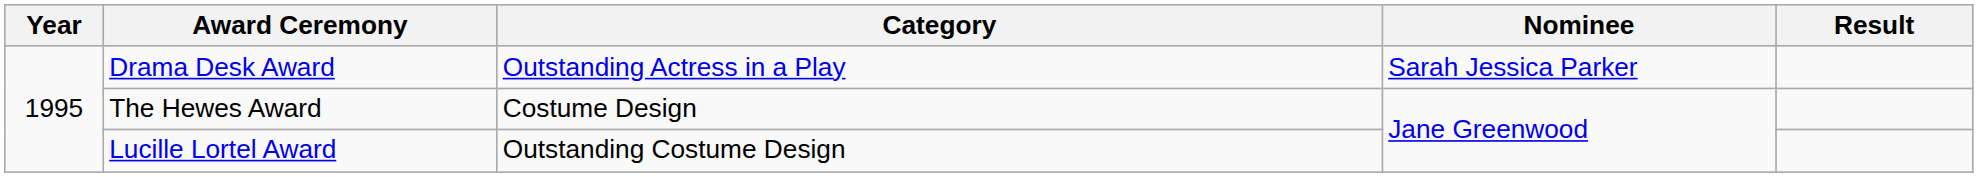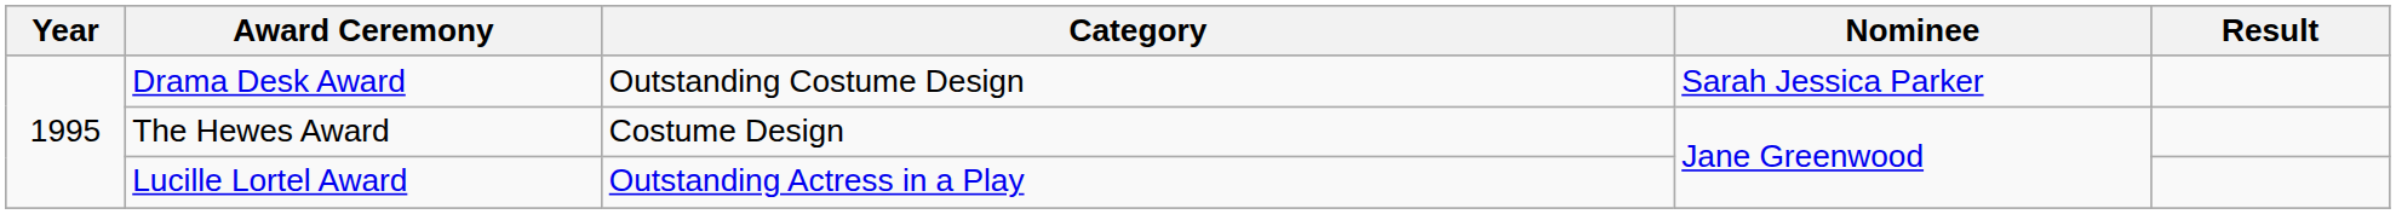Drama Desk Award | Category: Outstanding Actress in a Play -> Outstanding Costume Design
Lucille Lortel Award | Category: Outstanding Costume Design -> Outstanding Actress in a Play
